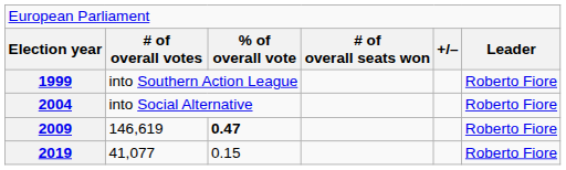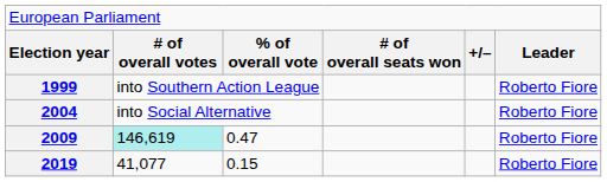2009 | column 2: no background -> paleturquoise background
2009 | column 3: bold -> normal
